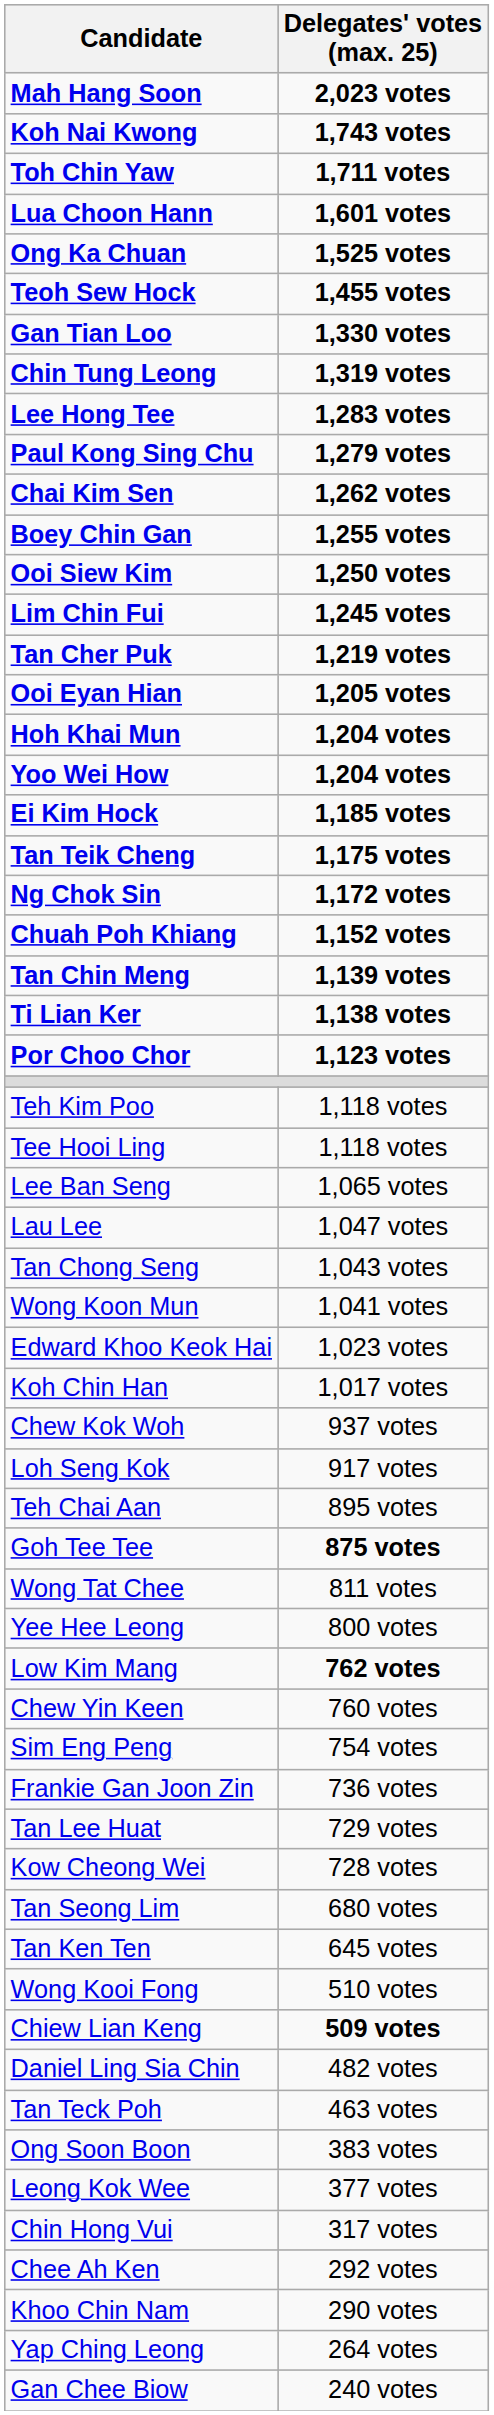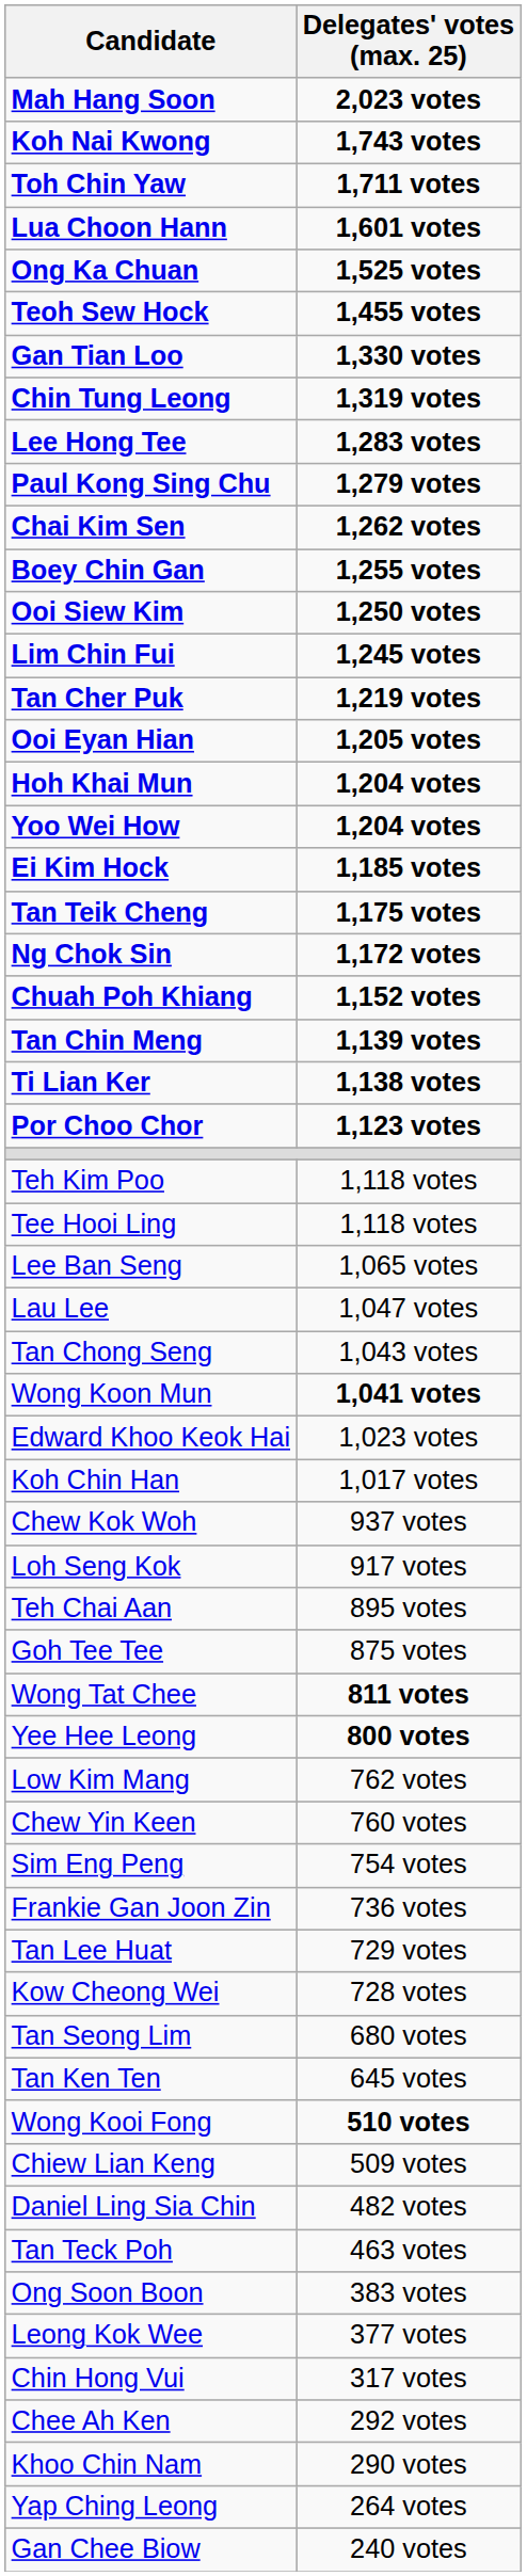Wong Koon Mun | Delegates' votes (max. 25): normal -> bold
Goh Tee Tee | Delegates' votes (max. 25): bold -> normal
Wong Tat Chee | Delegates' votes (max. 25): normal -> bold
Yee Hee Leong | Delegates' votes (max. 25): normal -> bold
Low Kim Mang | Delegates' votes (max. 25): bold -> normal
Wong Kooi Fong | Delegates' votes (max. 25): normal -> bold
Chiew Lian Keng | Delegates' votes (max. 25): bold -> normal
